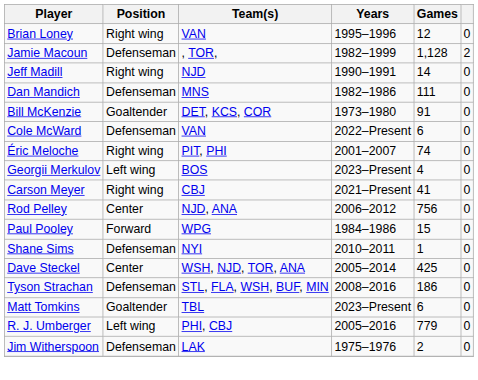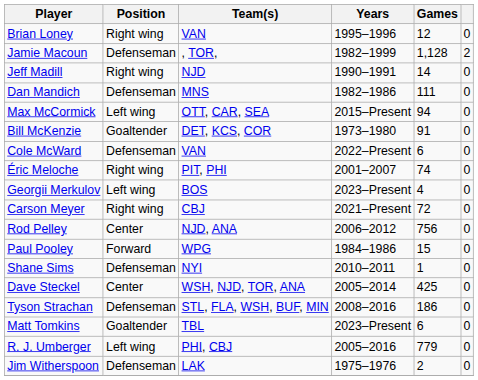+ row: Max McCormick | Left wing | OTT, CAR, SEA | 2015–Present | 94 | 0
Carson Meyer | Games: 41 -> 72
